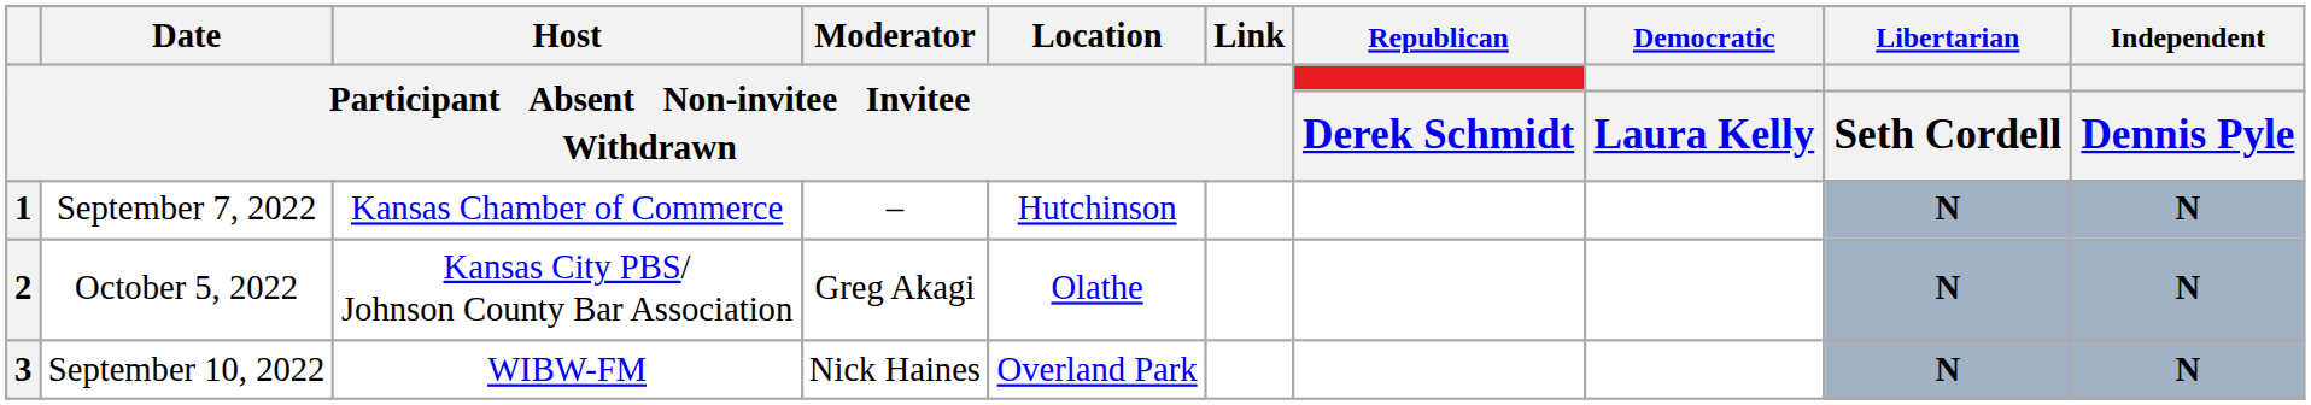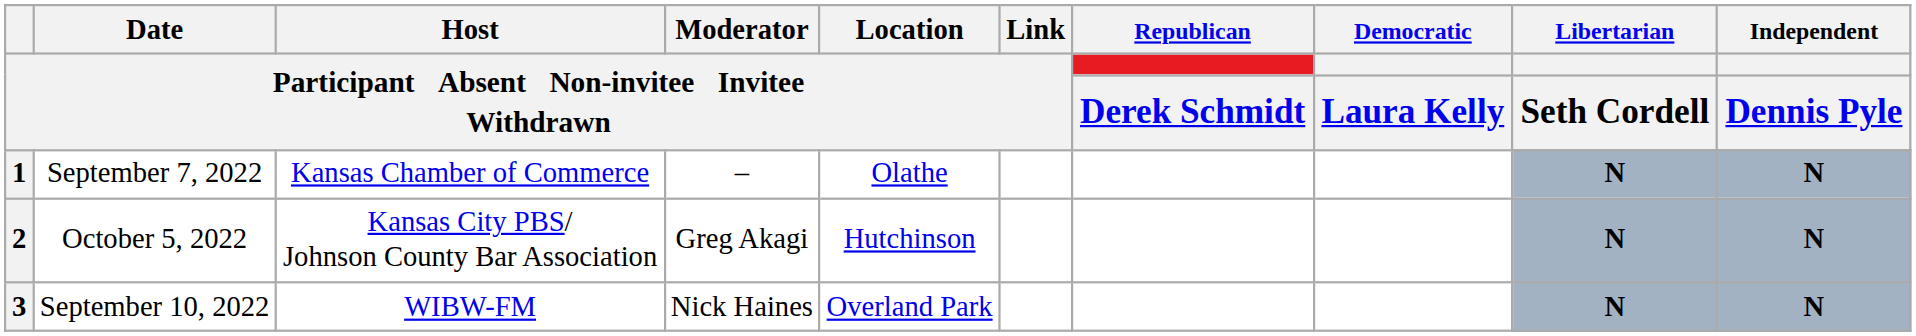1 | Location / Participant Absent Non-invitee Invitee Withdrawn: Hutchinson -> Olathe
2 | Location / Participant Absent Non-invitee Invitee Withdrawn: Olathe -> Hutchinson
